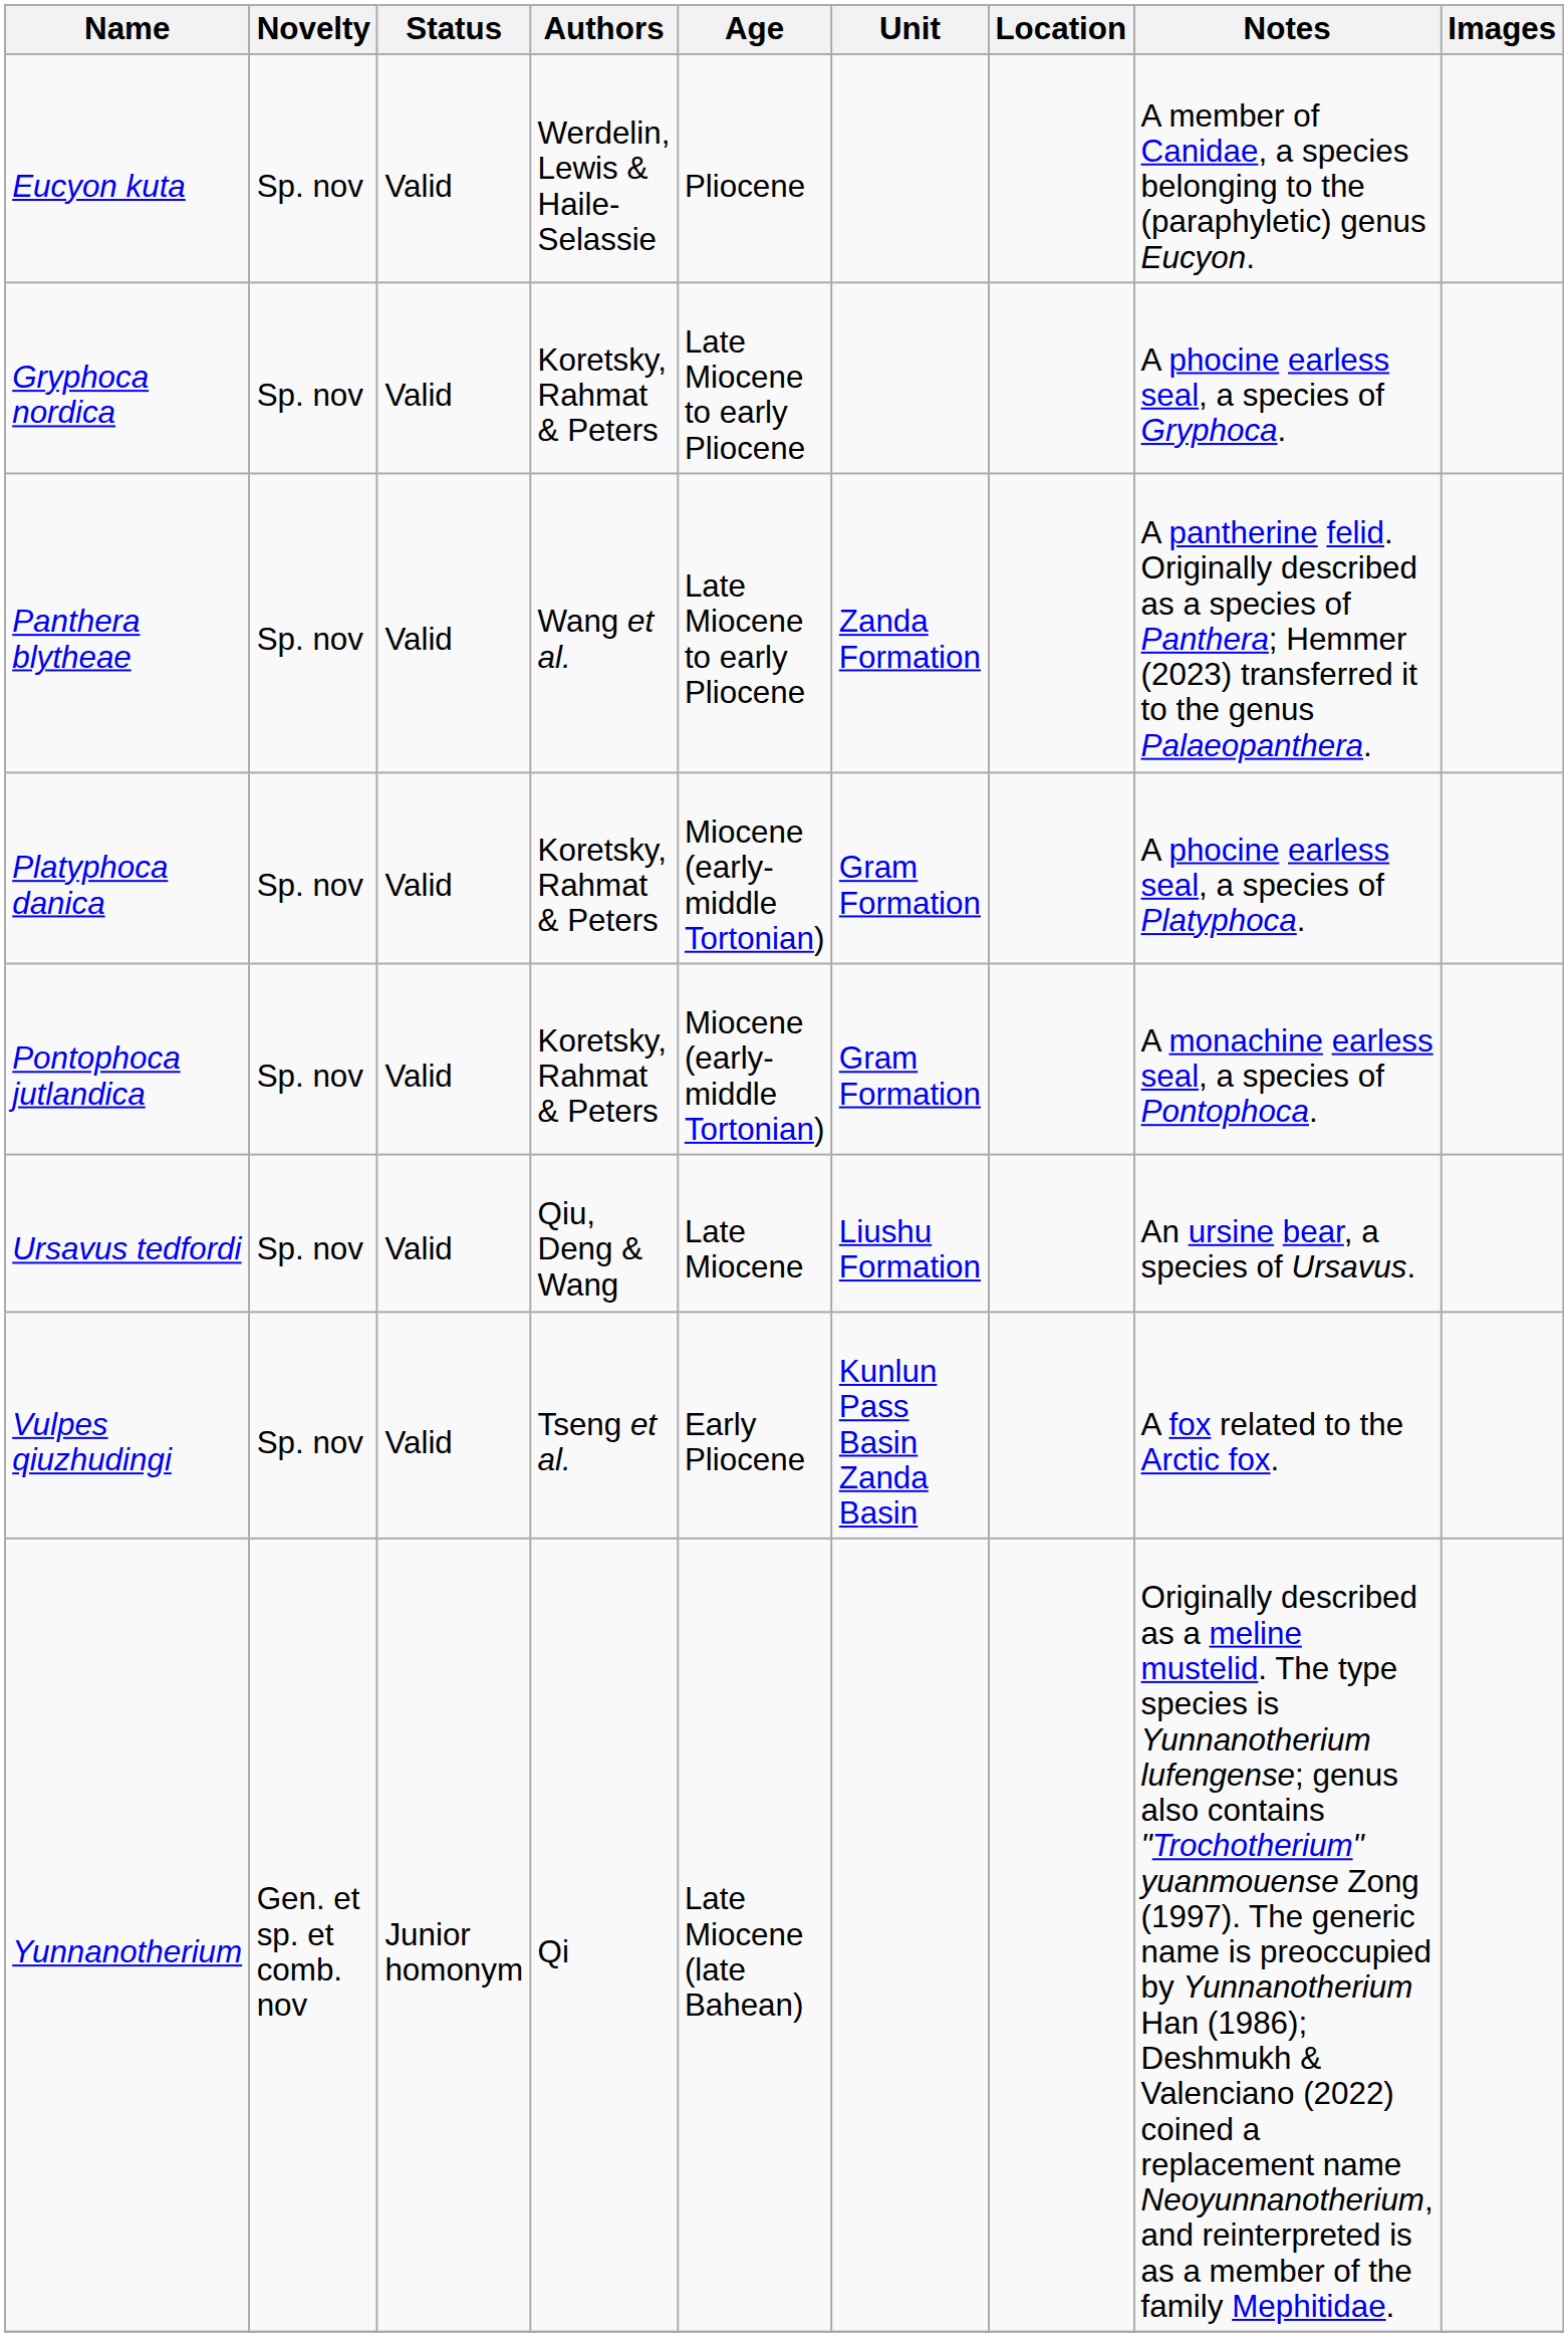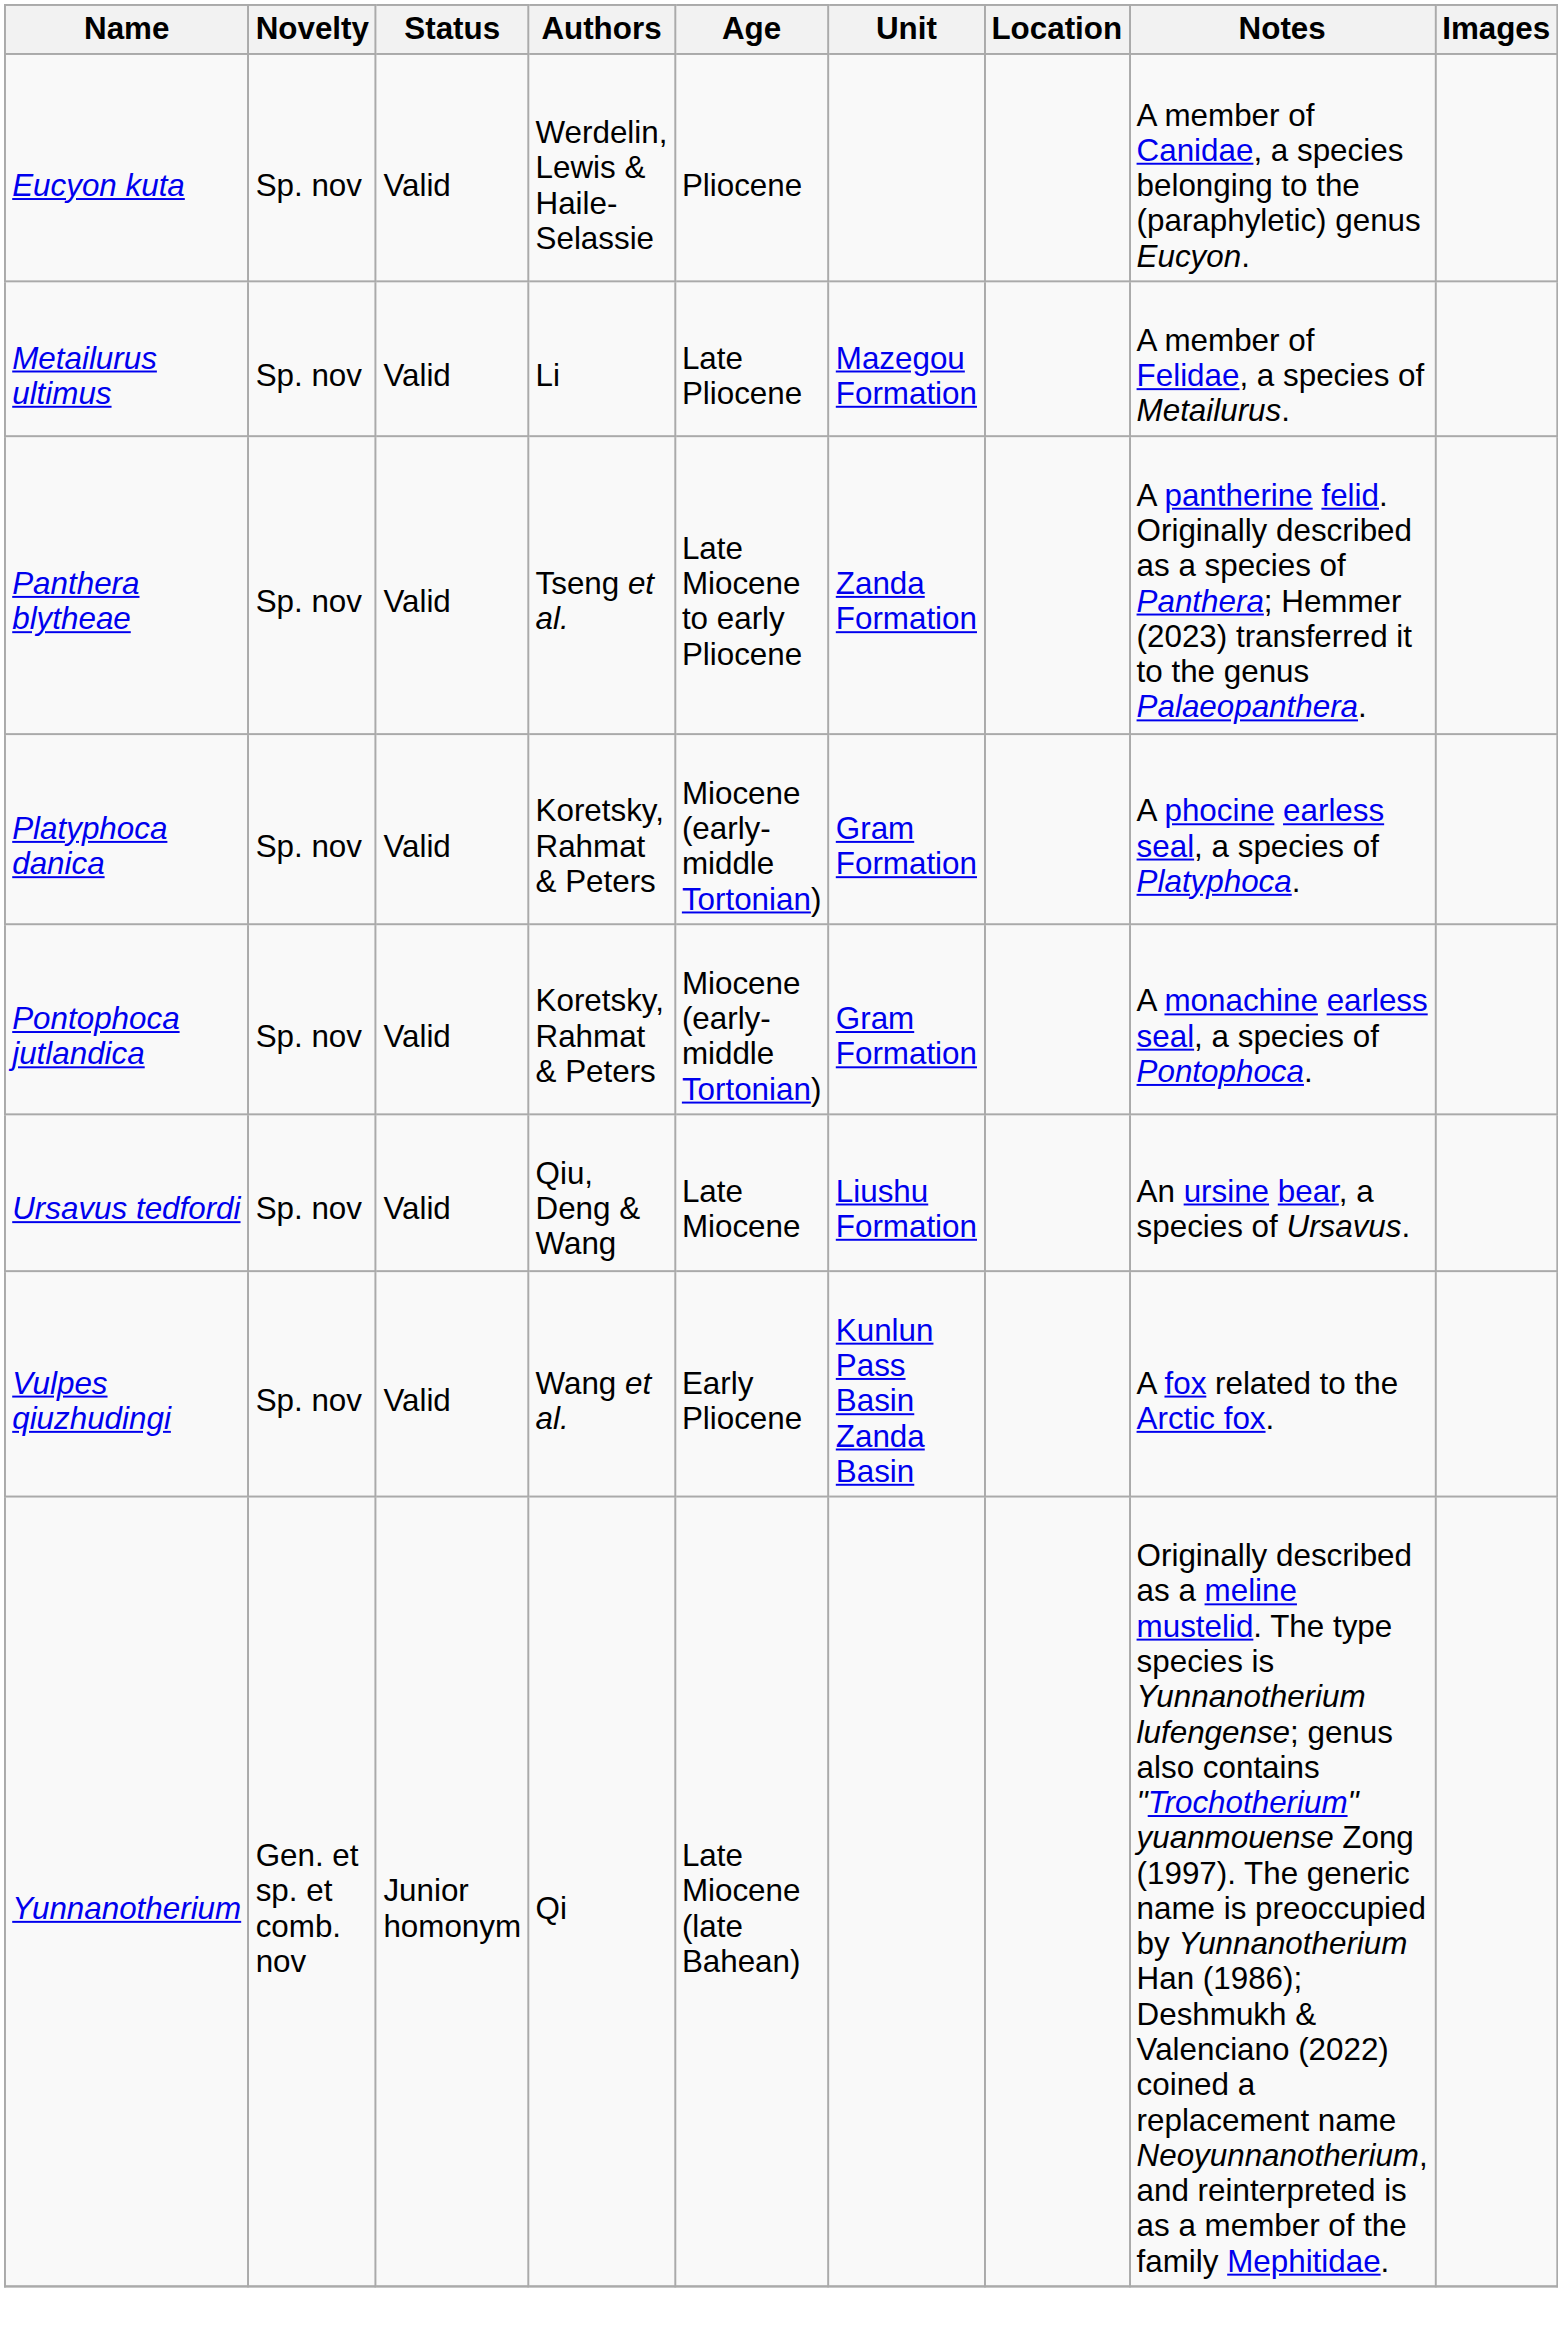- row: Gryphoca nordica | Sp. nov | Valid | Koretsky, Rahmat & Peters | Late Miocene to early Pliocene | A phocine earless seal, a species of Gryphoca.
+ row: Metailurus ultimus | Sp. nov | Valid | Li | Late Pliocene | Mazegou Formation | A member of Felidae, a species of Metailurus.
Panthera blytheae | Authors: Wang et al. -> Tseng et al.
Vulpes qiuzhudingi | Authors: Tseng et al. -> Wang et al.
